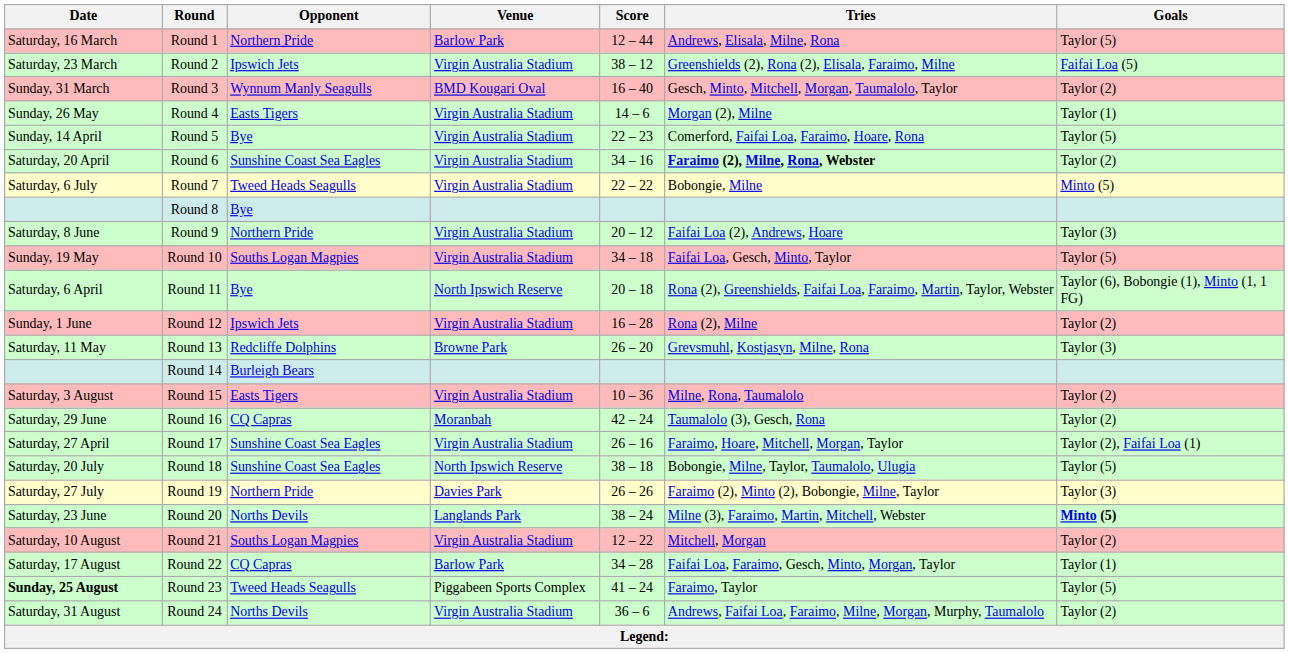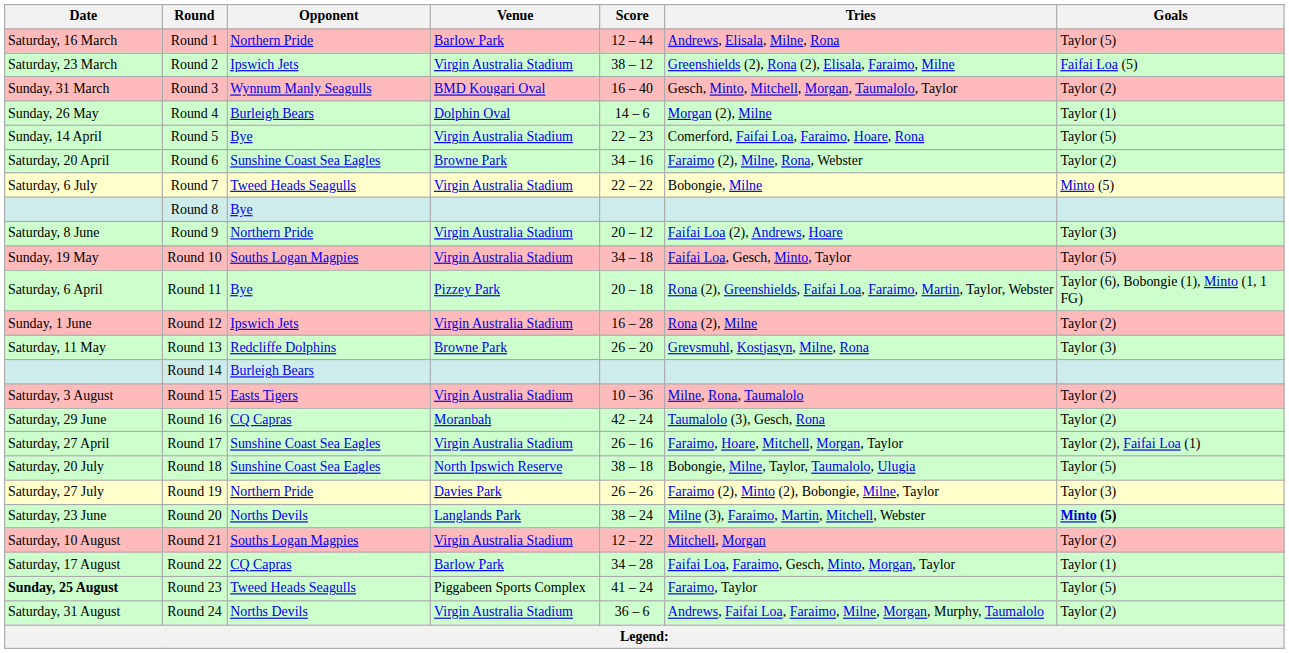Round 4 | Opponent: Easts Tigers -> Burleigh Bears
Round 4 | Venue: Virgin Australia Stadium -> Dolphin Oval
Round 6 | Venue: Virgin Australia Stadium -> Browne Park
Round 6 | Tries: bold -> normal
Round 11 | Venue: North Ipswich Reserve -> Pizzey Park
